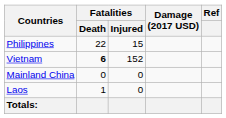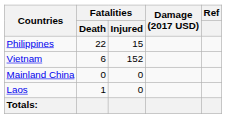Vietnam | Fatalities / Death: bold -> normal
